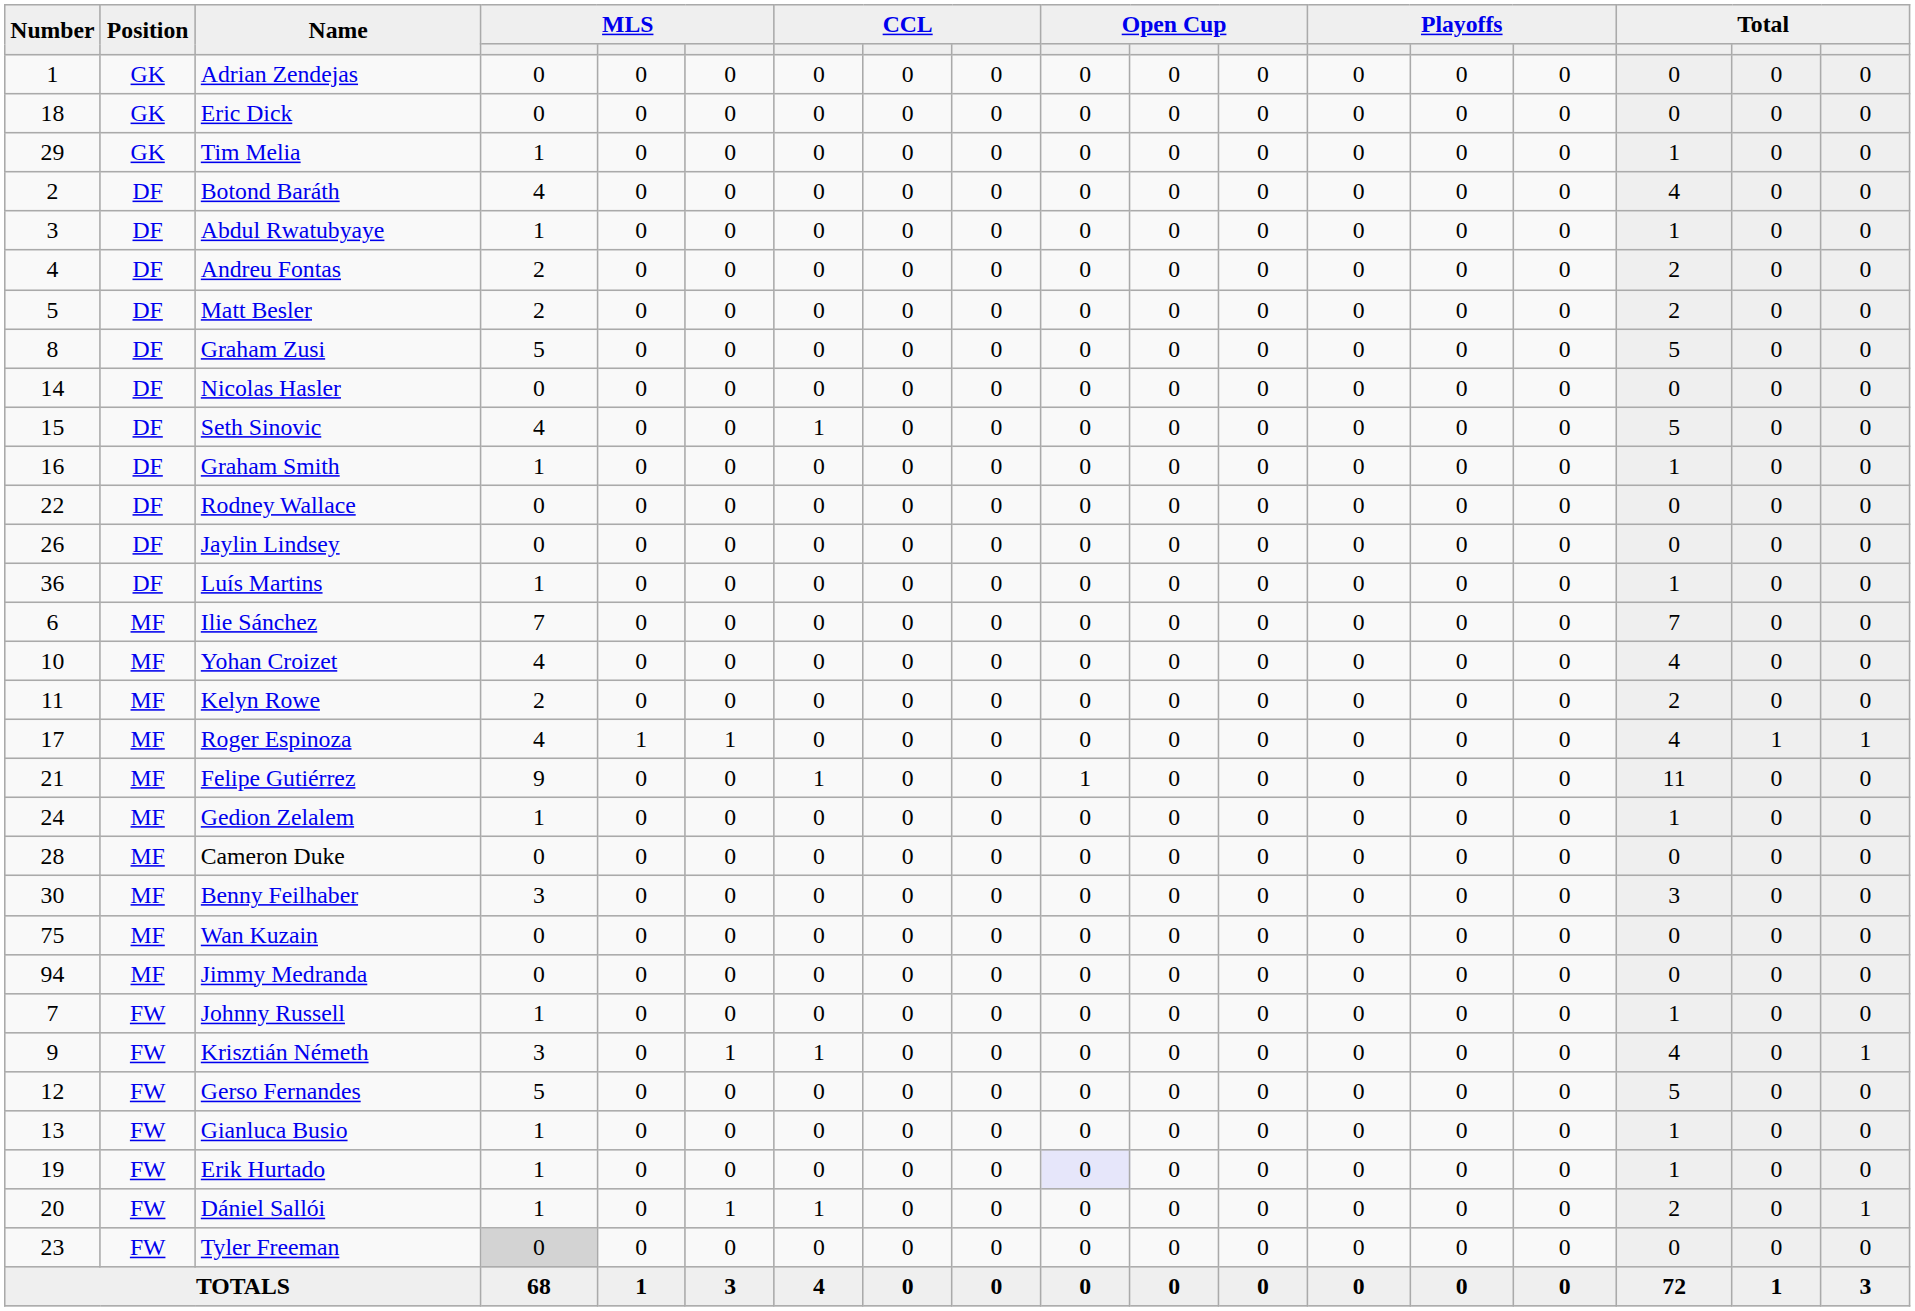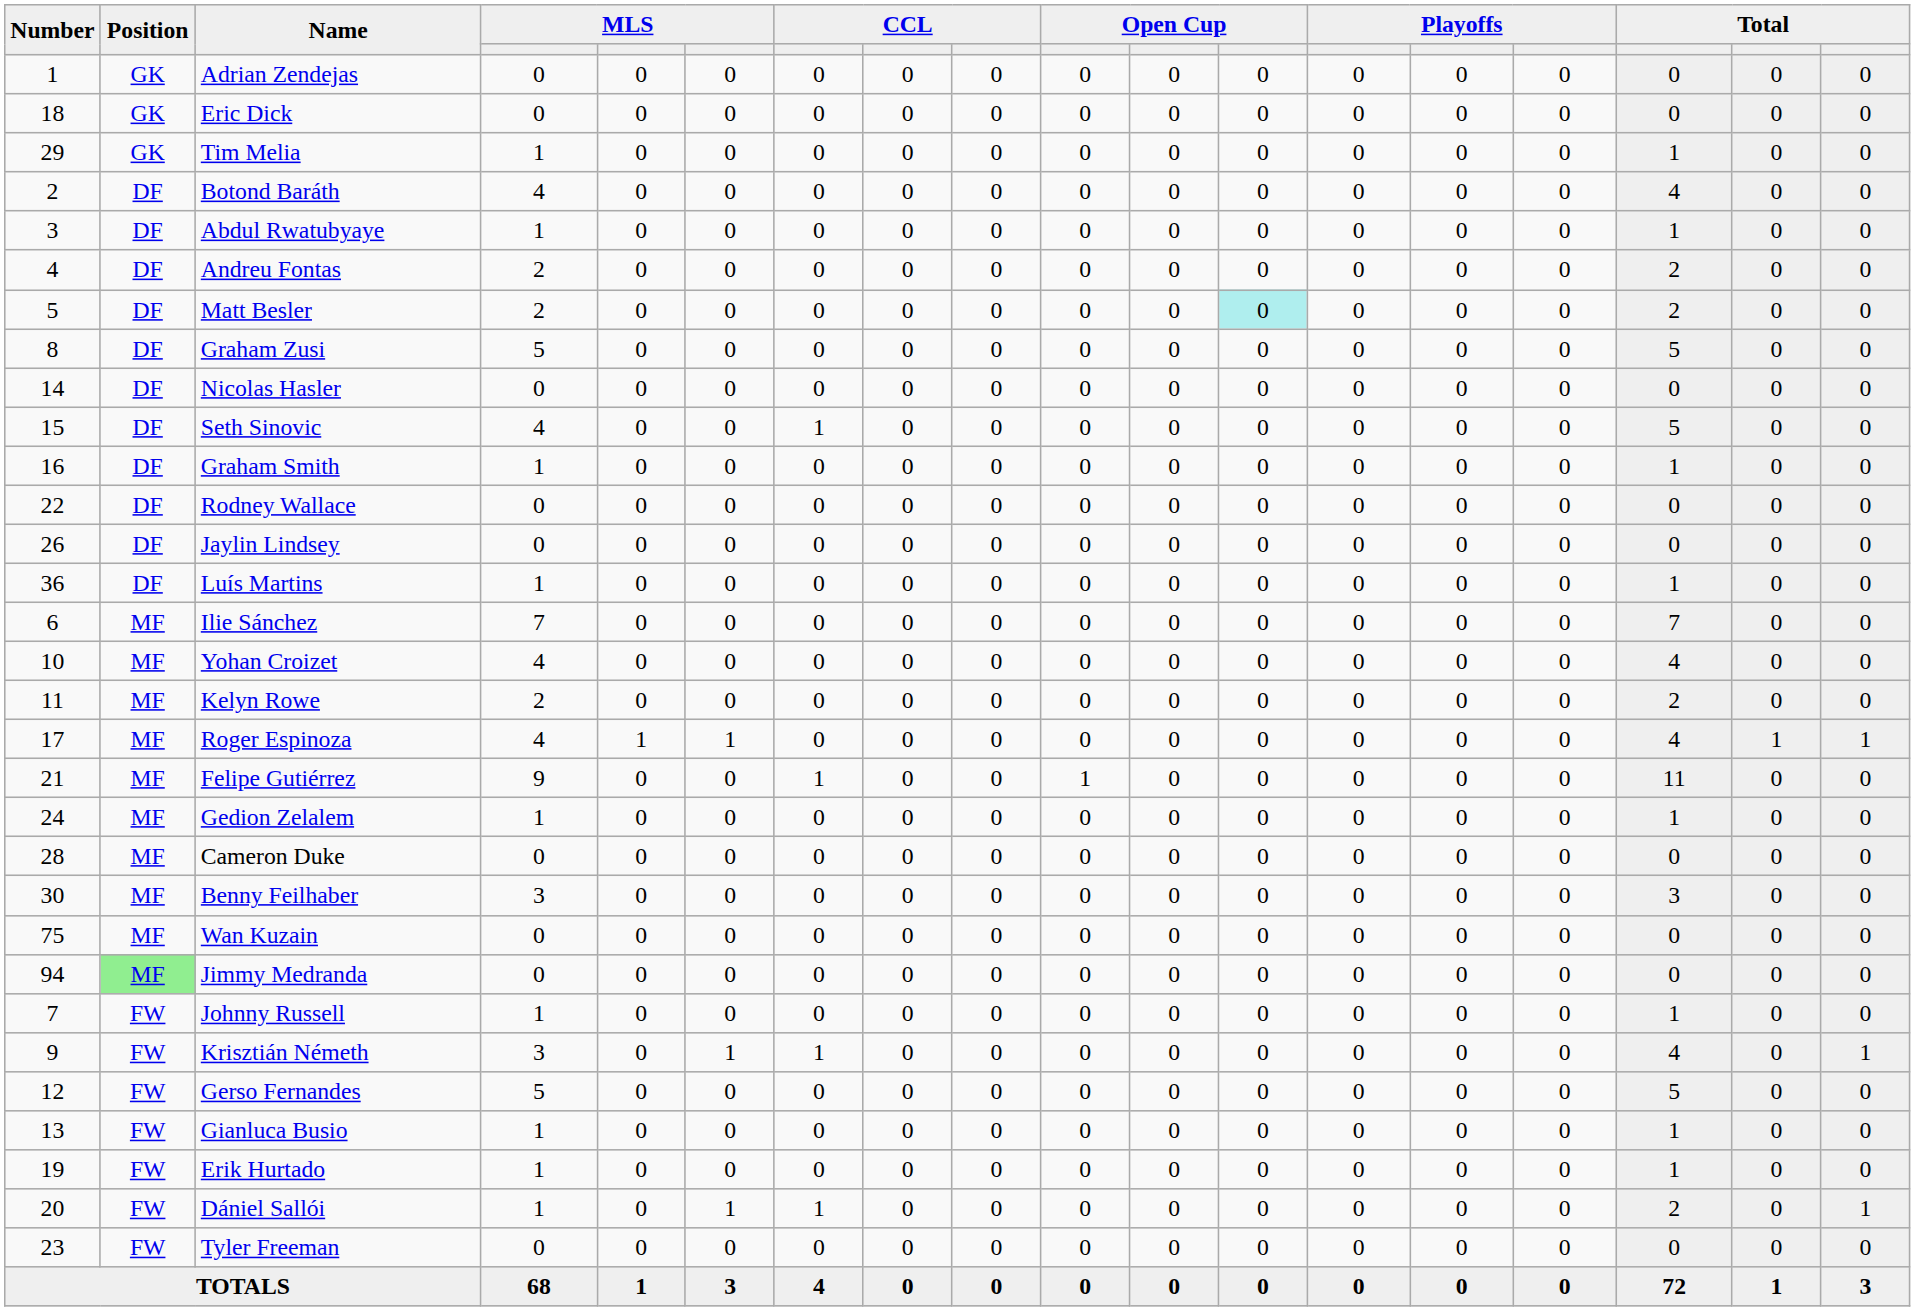Matt Besler | column 12: no background -> paleturquoise background
Jimmy Medranda | Position: no background -> lightgreen background
Erik Hurtado | column 10: lavender background -> no background
Tyler Freeman | column 4: lightgrey background -> no background
